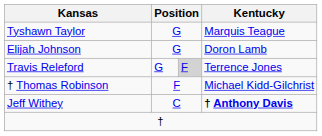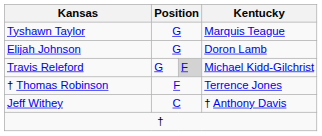Travis Releford | Kentucky: Terrence Jones -> Michael Kidd-Gilchrist
† Thomas Robinson | Kentucky: Michael Kidd-Gilchrist -> Terrence Jones
Jeff Withey | Kentucky: bold -> normal
